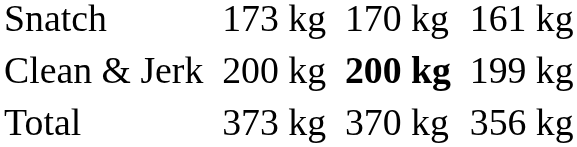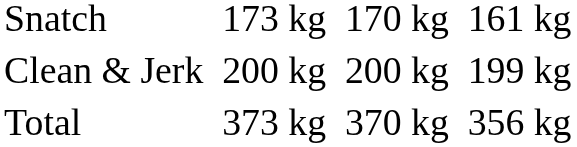Clean & Jerk | column 3: bold -> normal
